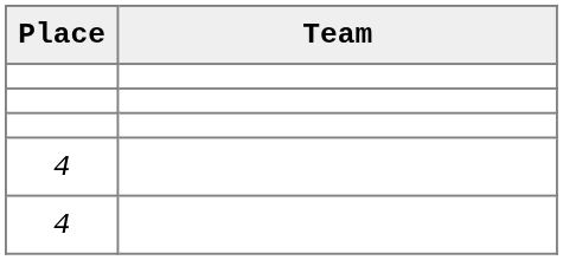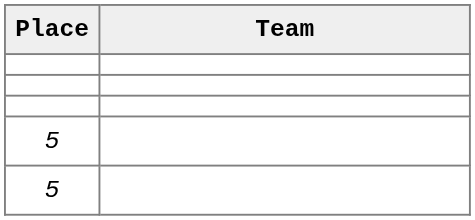row 5 | Place: 4 -> 5
row 6 | Place: 4 -> 5
